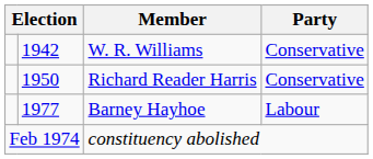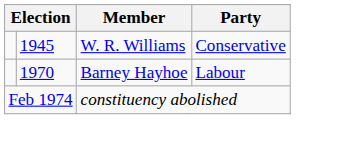W. R. Williams | column 2: 1942 -> 1945
- row: 1950 | Richard Reader Harris | Conservative
Barney Hayhoe | column 2: 1977 -> 1970
